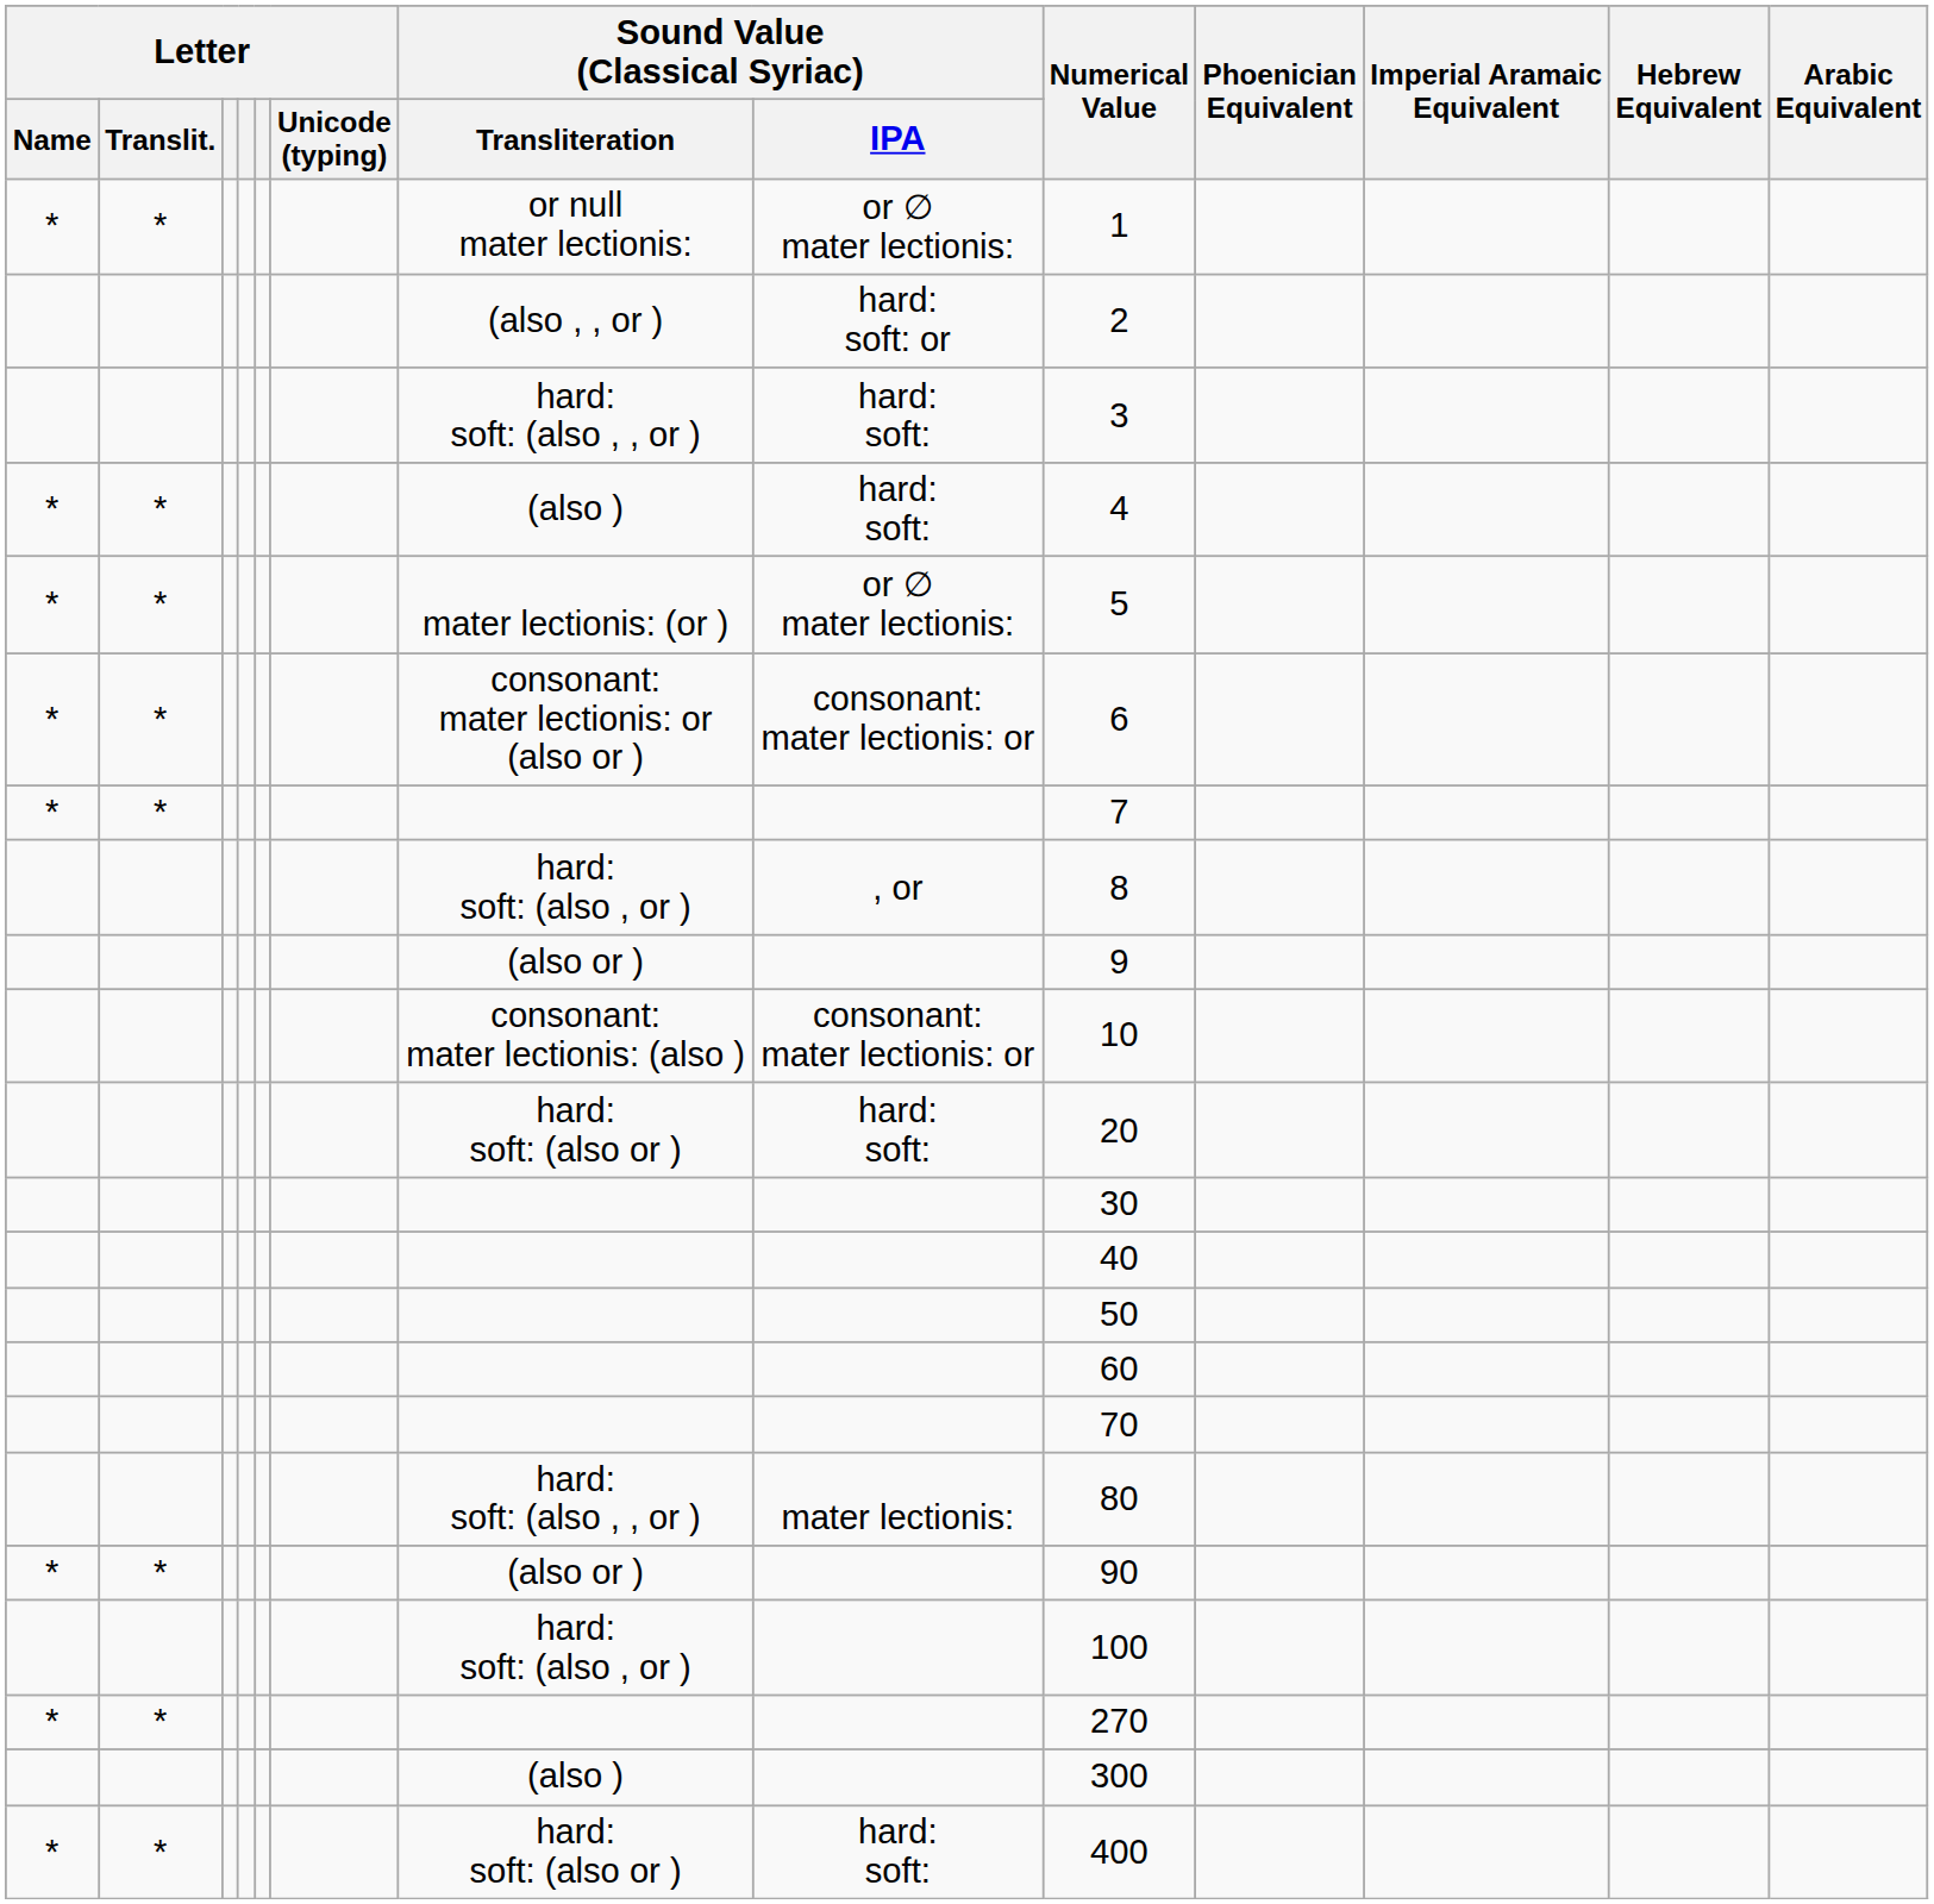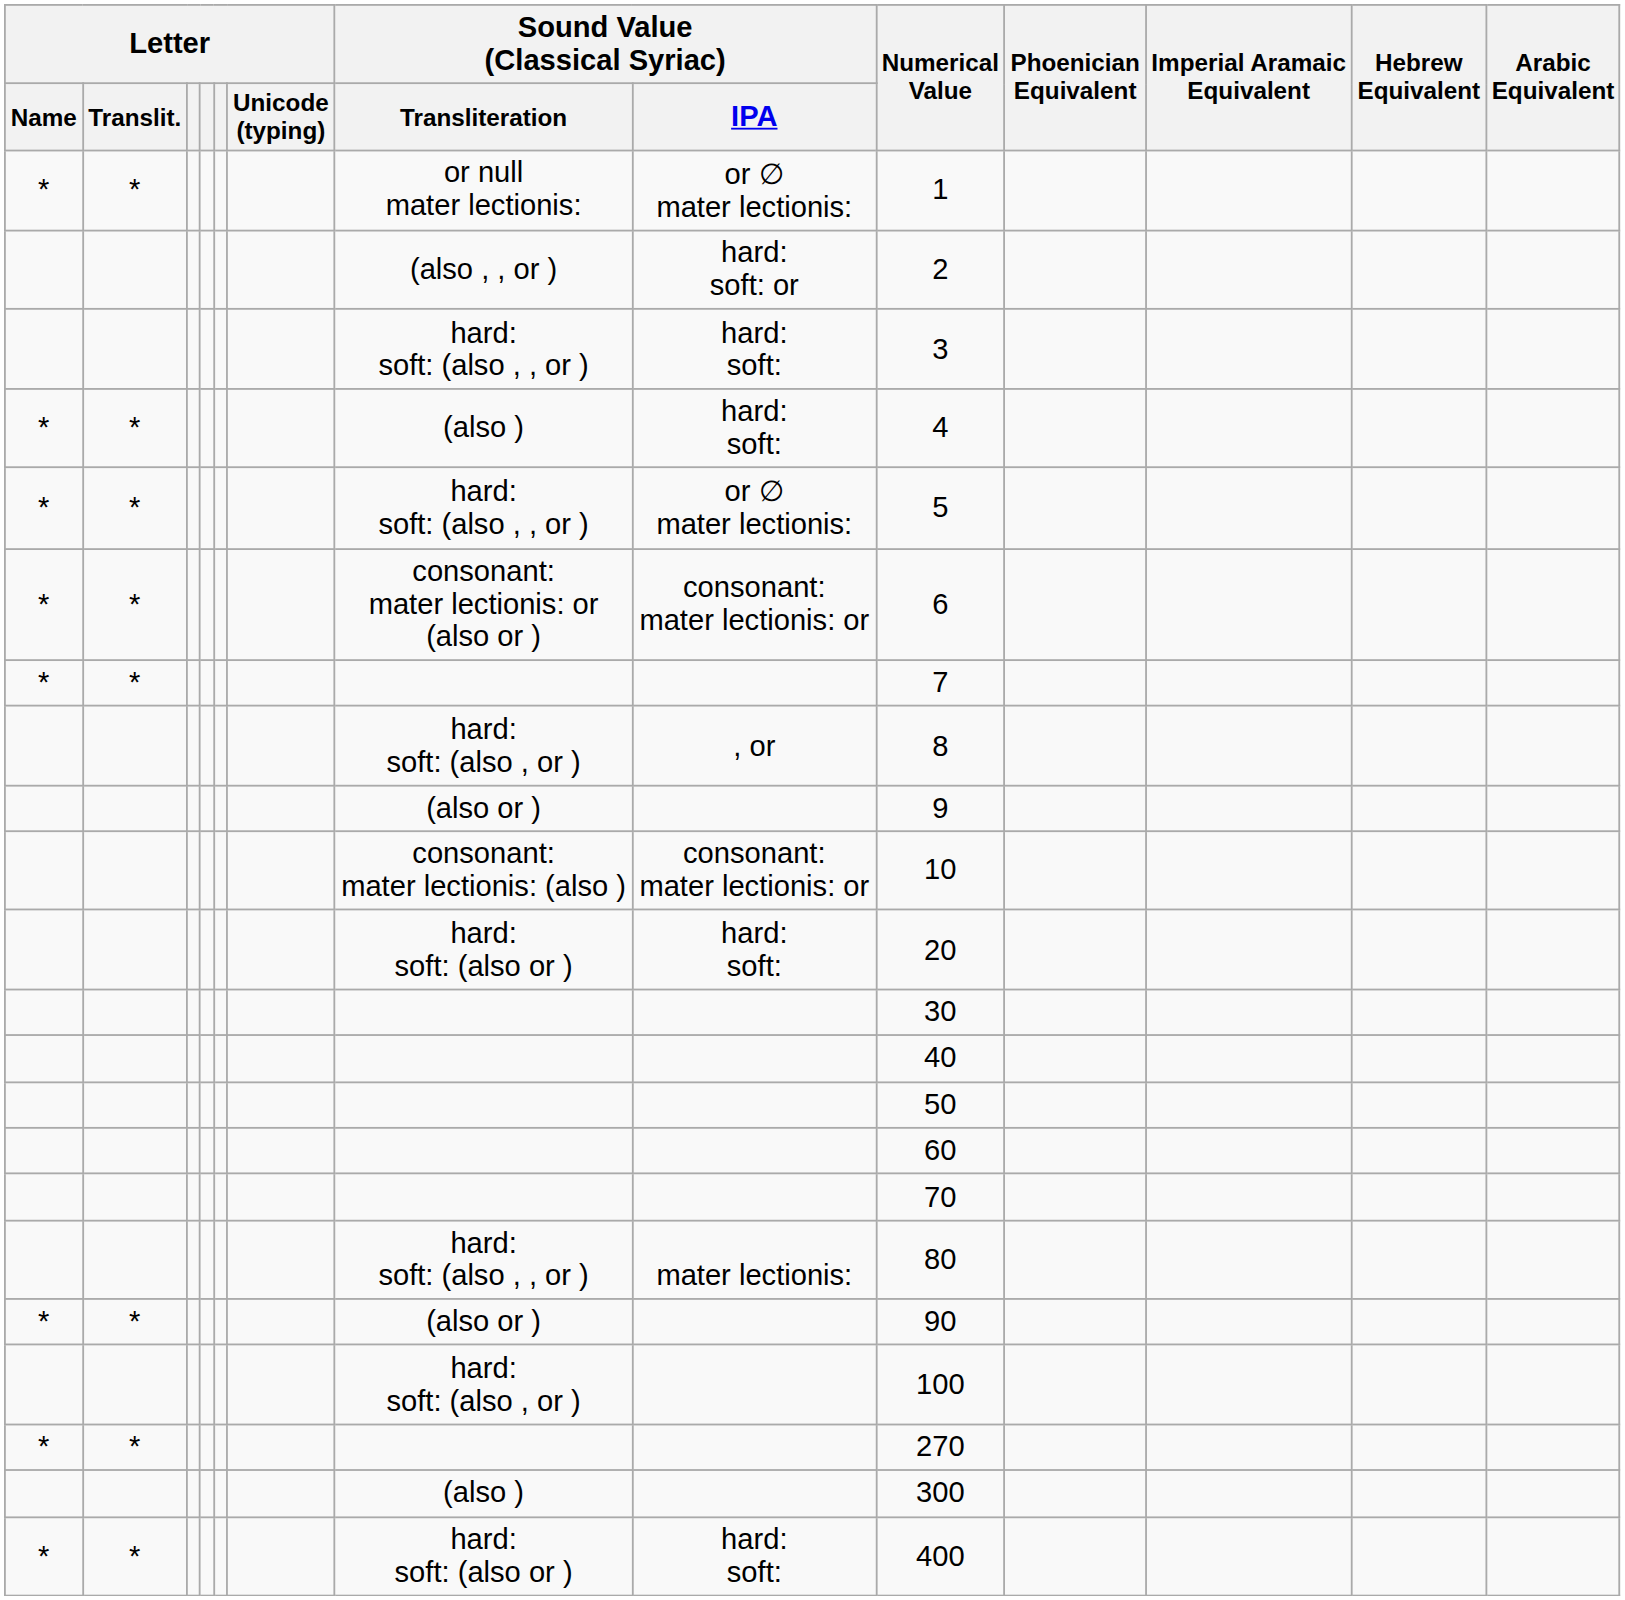row 7 | Sound Value (Classical Syriac) / Transliteration: mater lectionis: (or ) -> hard: soft: (also , , or )
